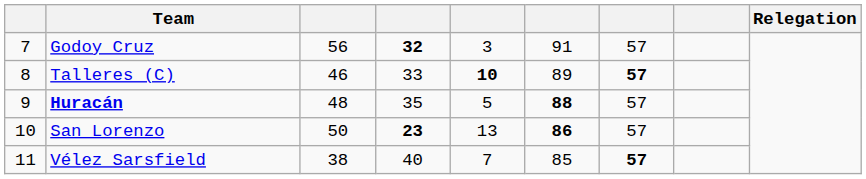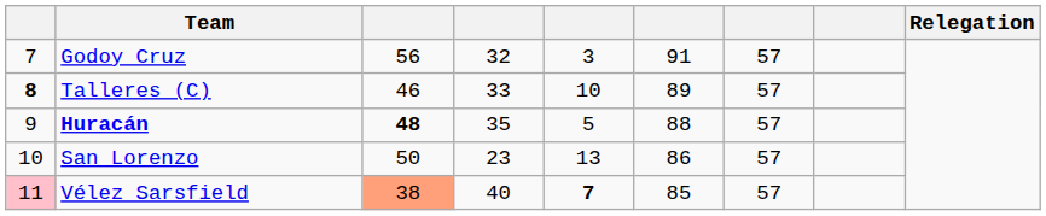Godoy Cruz | column 4: bold -> normal
Talleres (C) | column 1: normal -> bold
Talleres (C) | column 5: bold -> normal
Talleres (C) | column 7: bold -> normal
Huracán | column 3: normal -> bold
Huracán | column 6: bold -> normal
San Lorenzo | column 4: bold -> normal
San Lorenzo | column 6: bold -> normal
Vélez Sarsfield | column 1: no background -> pink background
Vélez Sarsfield | column 3: no background -> lightsalmon background
Vélez Sarsfield | column 5: normal -> bold
Vélez Sarsfield | column 7: bold -> normal
